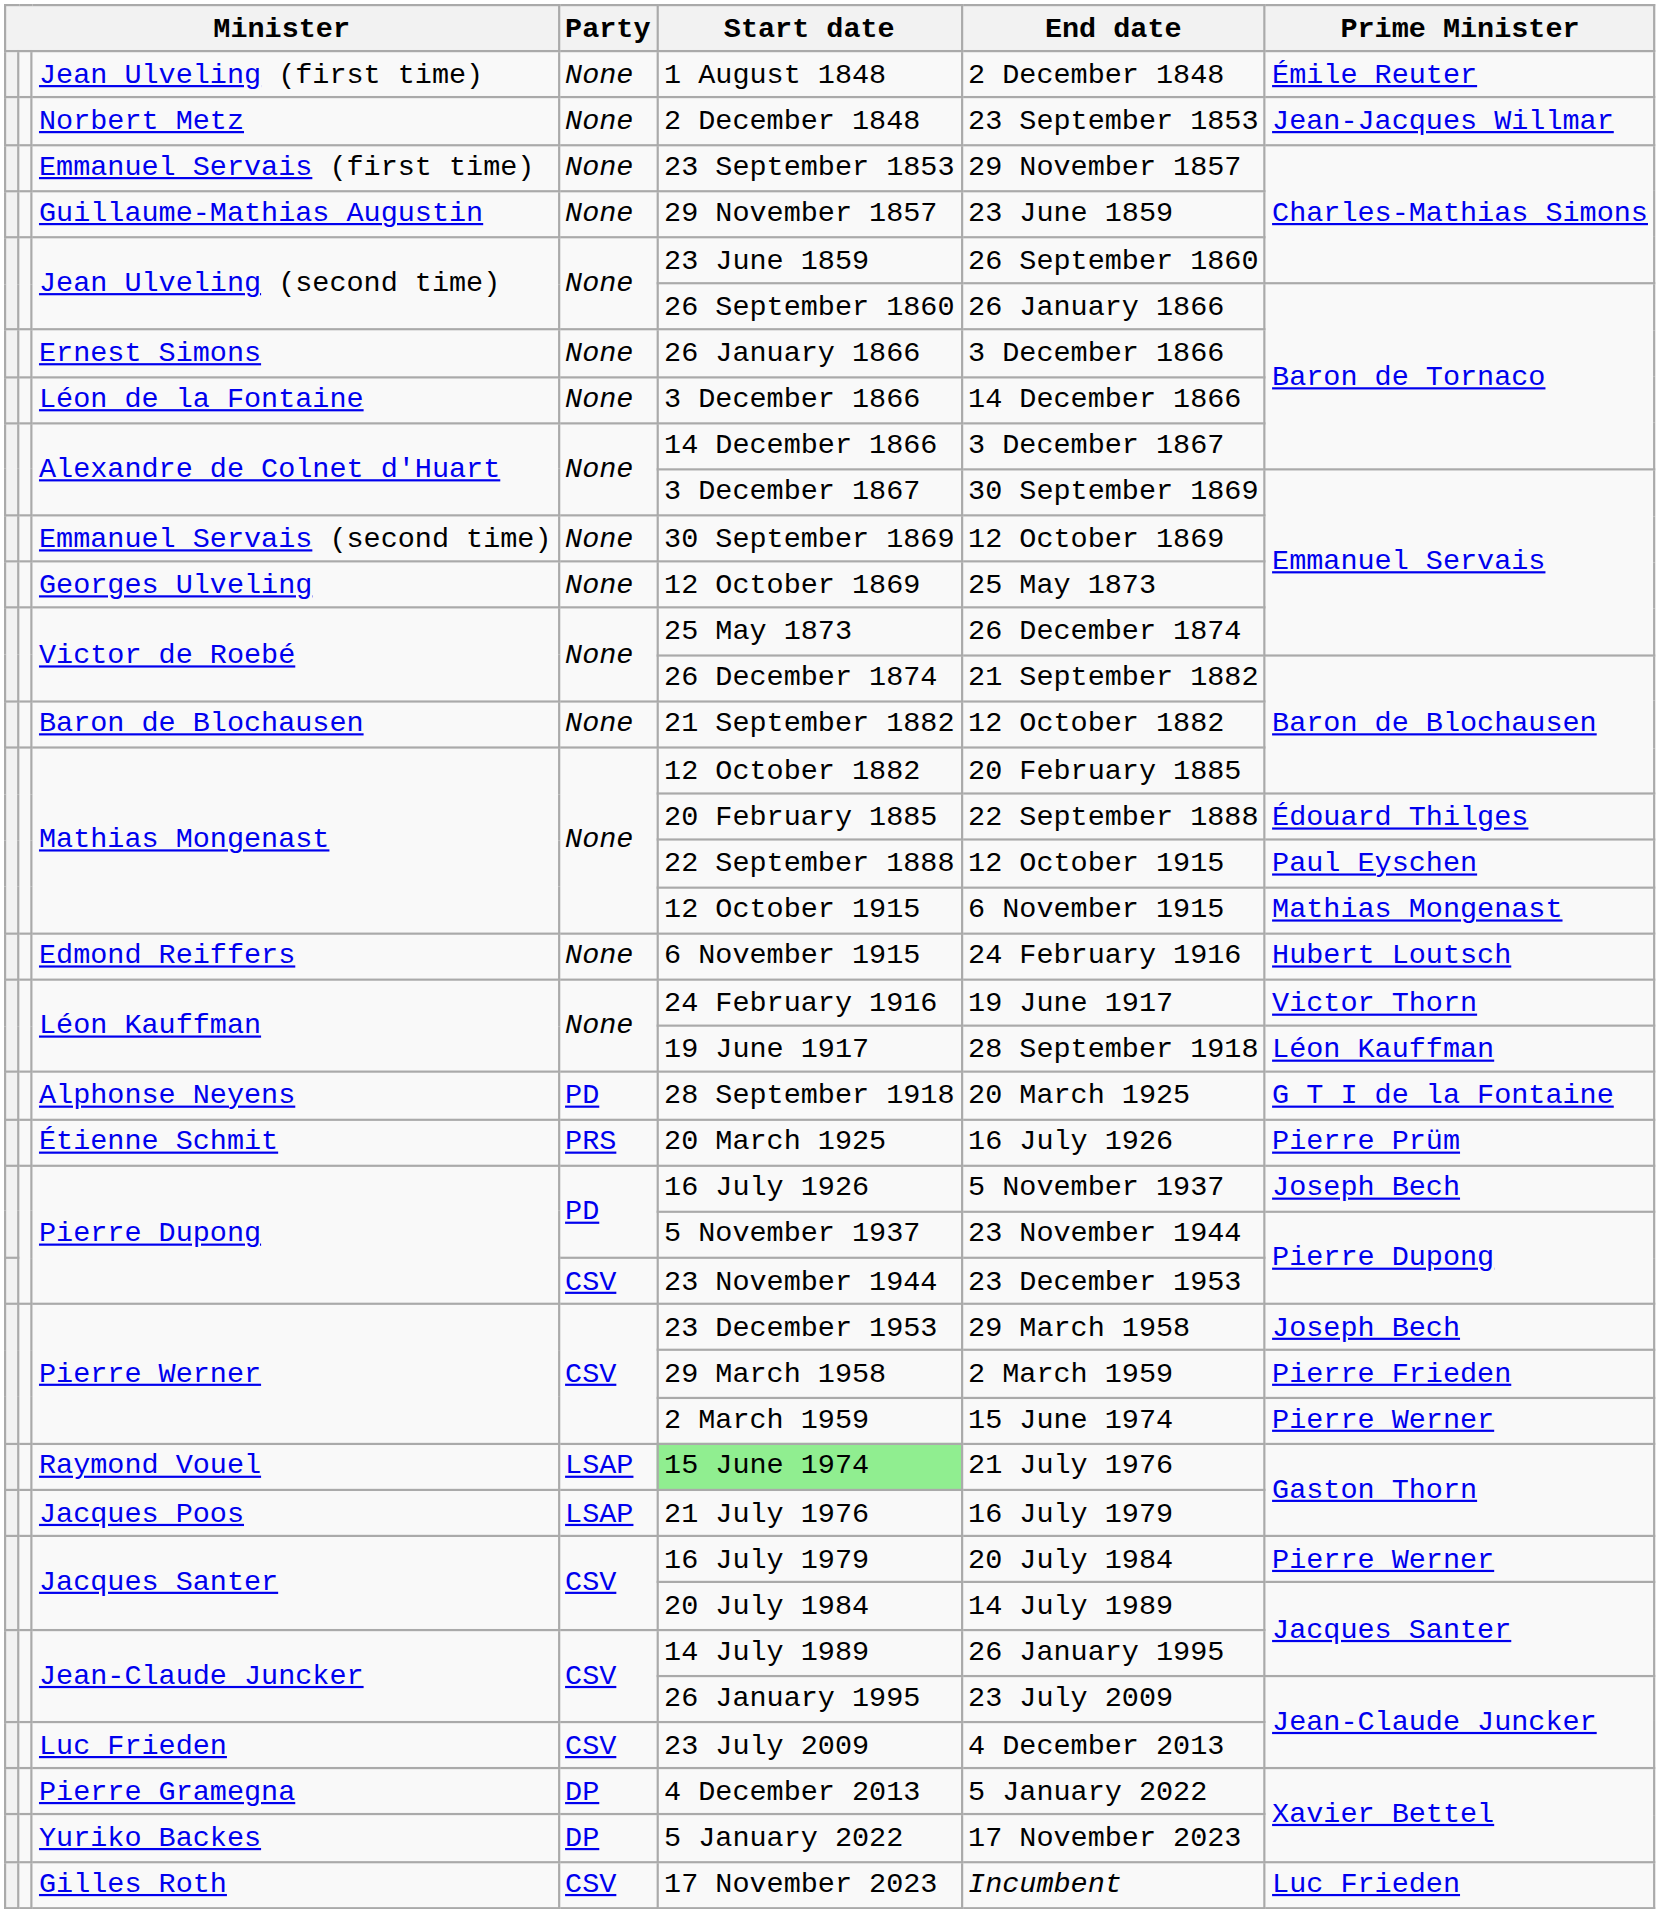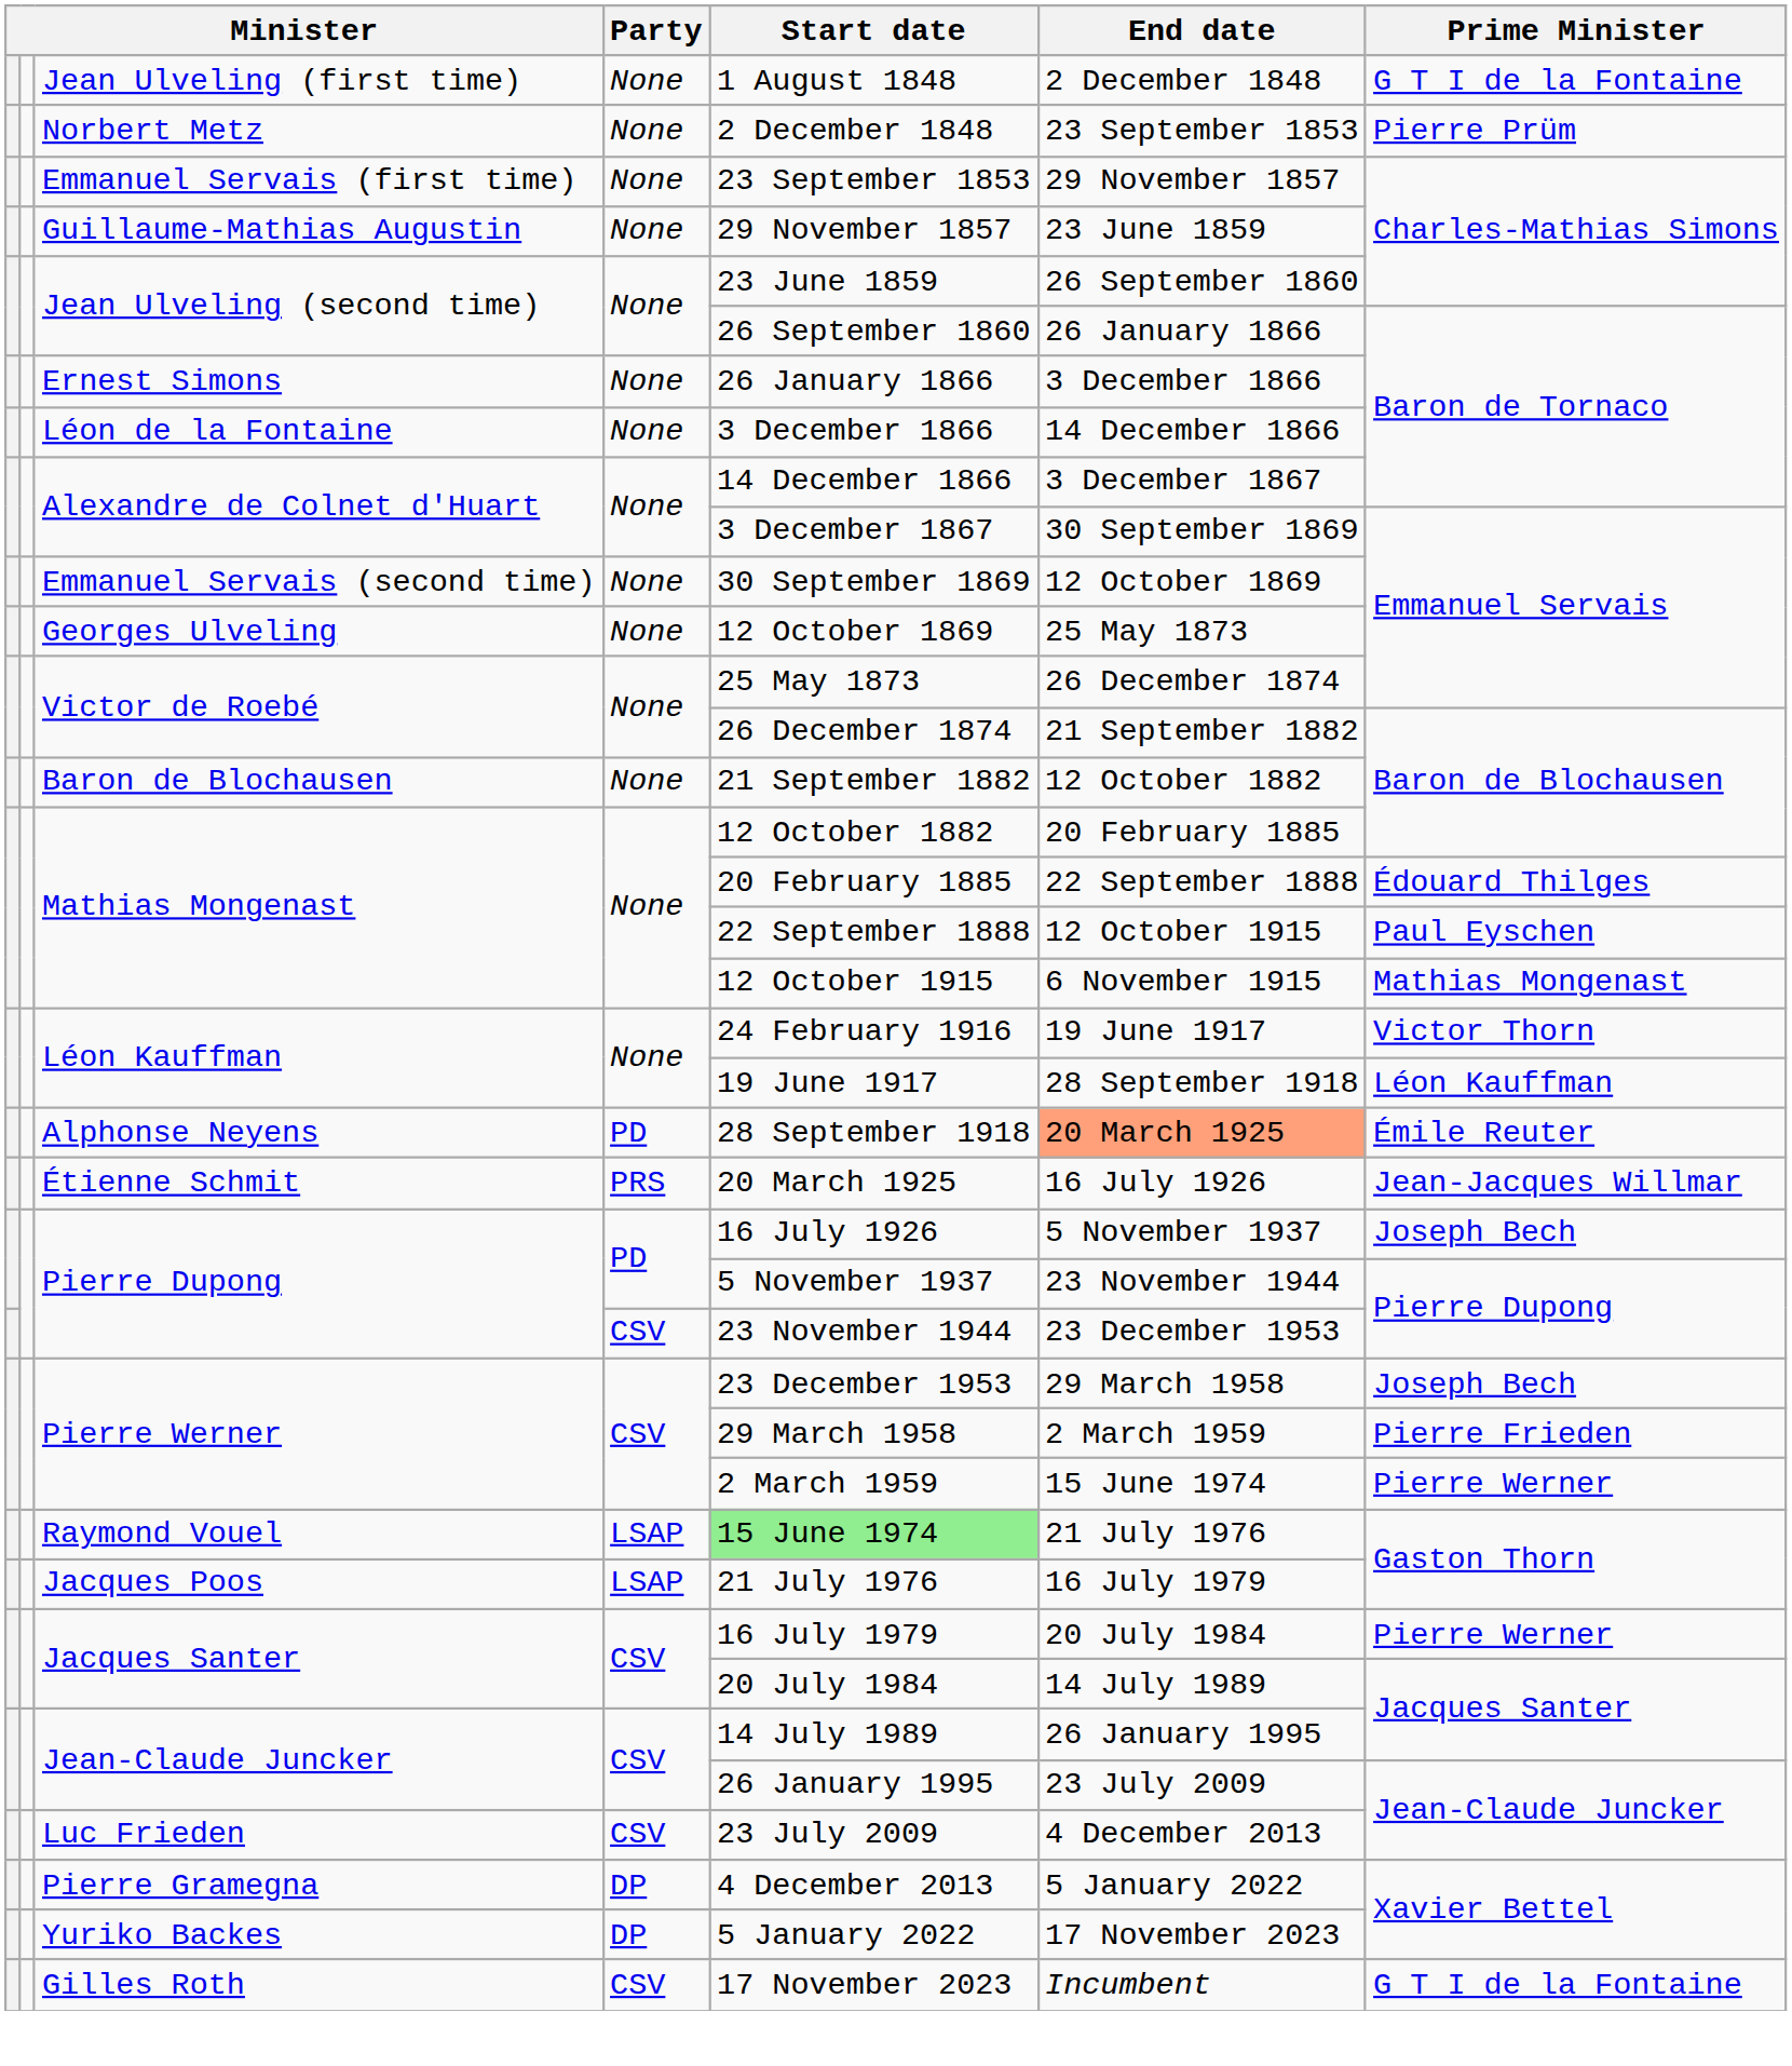Jean Ulveling (first time) | Prime Minister: Émile Reuter -> G T I de la Fontaine
Norbert Metz | Prime Minister: Jean-Jacques Willmar -> Pierre Prüm
- row: Edmond Reiffers | None | 6 November 1915 | 24 February 1916 | Hubert Loutsch
Alphonse Neyens | End date: no background -> lightsalmon background
Alphonse Neyens | Prime Minister: G T I de la Fontaine -> Émile Reuter
Étienne Schmit | Prime Minister: Pierre Prüm -> Jean-Jacques Willmar
Gilles Roth | Prime Minister: Luc Frieden -> G T I de la Fontaine
